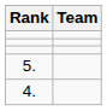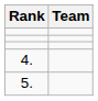row 5 | Rank: 5. -> 4.
row 6 | Rank: 4. -> 5.
